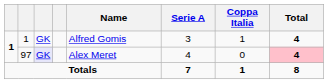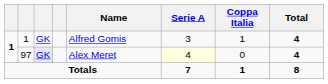97 | Serie A: no background -> lightyellow background
97 | Total: pink background -> no background
